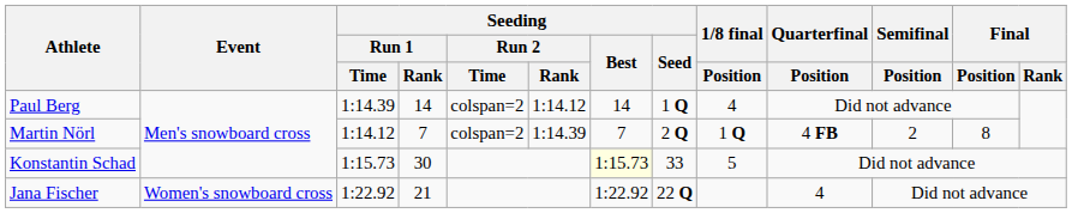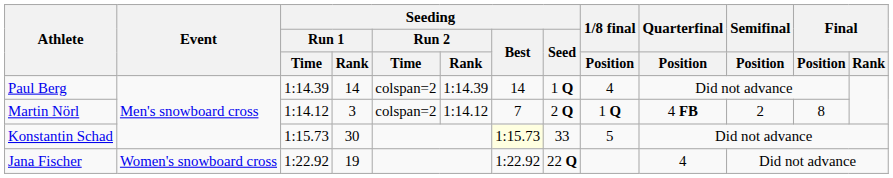Paul Berg | Seeding / Run 2 / Rank: 1:14.12 -> 1:14.39
Martin Nörl | Seeding / Run 1 / Rank: 7 -> 3
Martin Nörl | Seeding / Run 2 / Rank: 1:14.39 -> 1:14.12
Jana Fischer | Seeding / Run 1 / Rank: 21 -> 19
